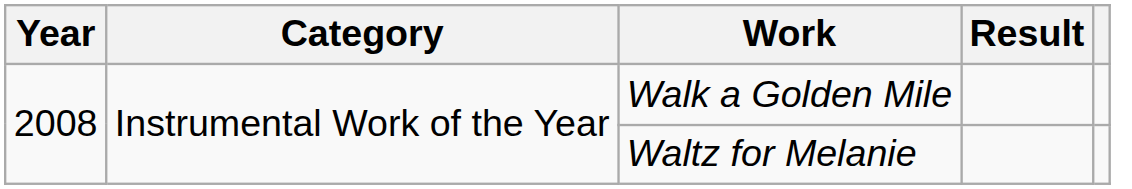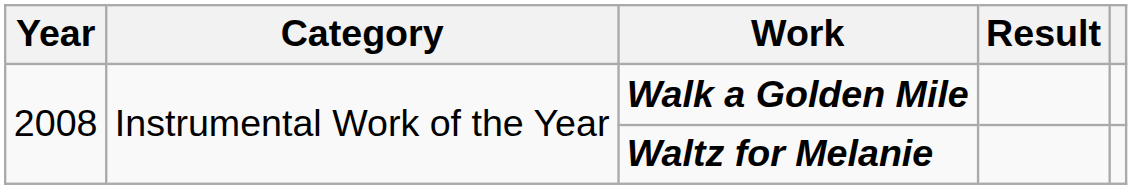Walk a Golden Mile | Work: normal -> bold
Waltz for Melanie | Work: normal -> bold
